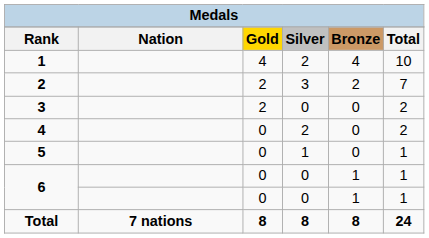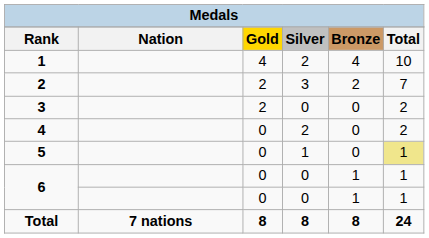5 | column 6: no background -> khaki background
